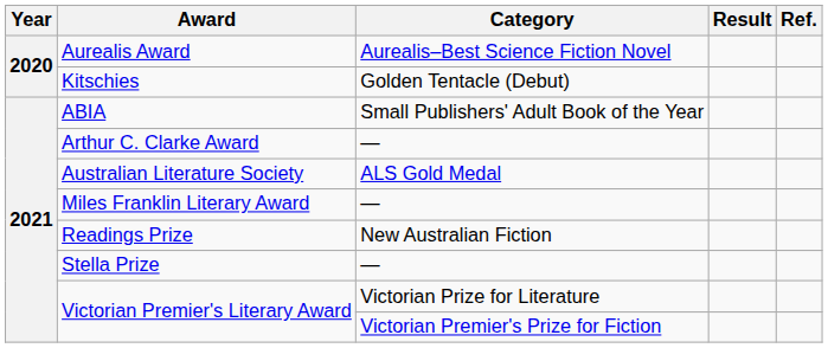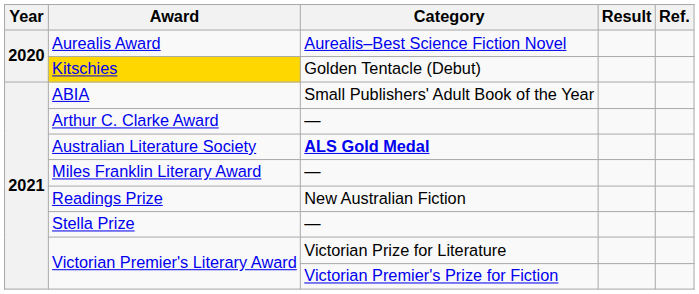Kitschies | Award: no background -> gold background
Australian Literature Society | Category: normal -> bold
